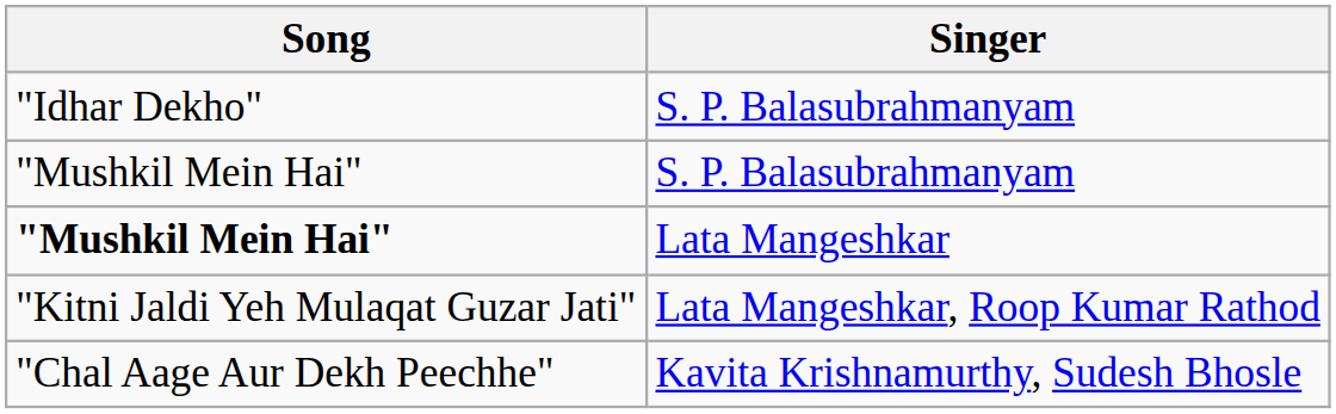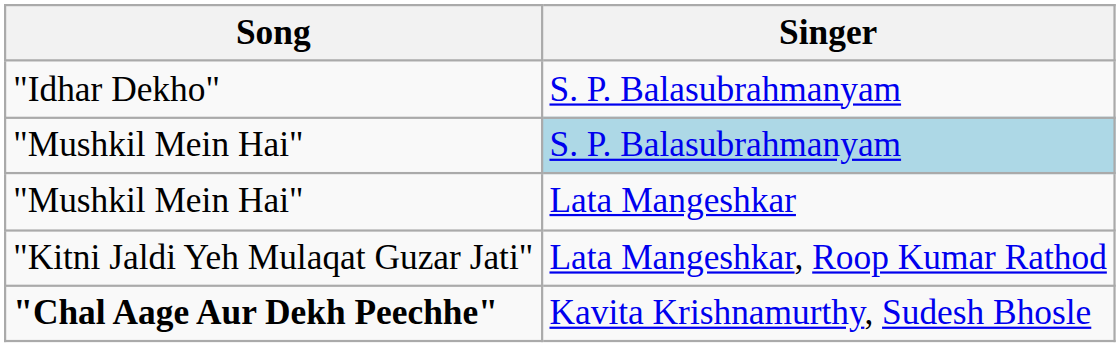row 3 | Singer: no background -> lightblue background
row 4 | Song: bold -> normal
row 6 | Song: normal -> bold
